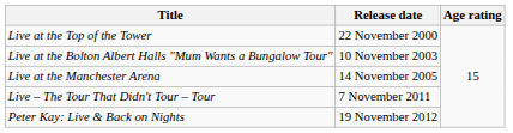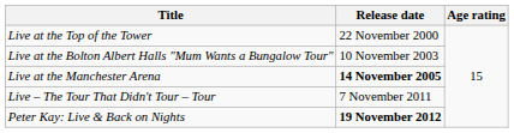Live at the Manchester Arena | Release date: normal -> bold
Peter Kay: Live & Back on Nights | Release date: normal -> bold
